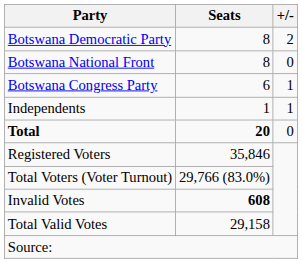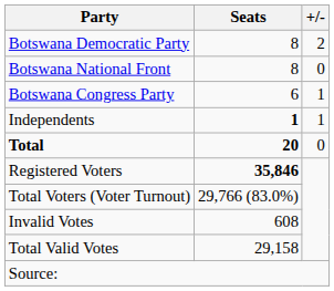Independents | Seats: normal -> bold
Registered Voters | Seats: normal -> bold
Invalid Votes | Seats: bold -> normal
